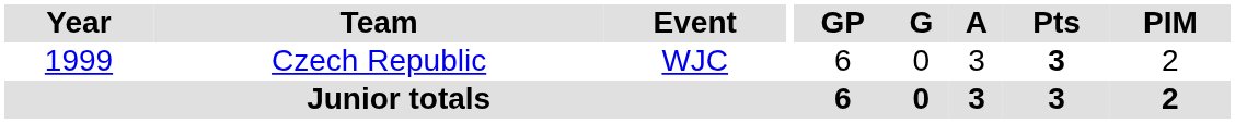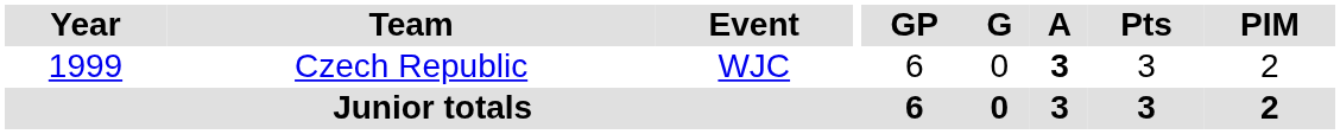Czech Republic | A: normal -> bold
Czech Republic | Pts: bold -> normal
